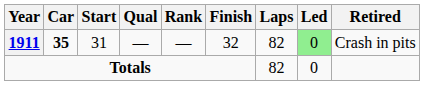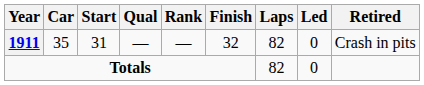1911 | Car: bold -> normal
1911 | Led: lightgreen background -> no background
